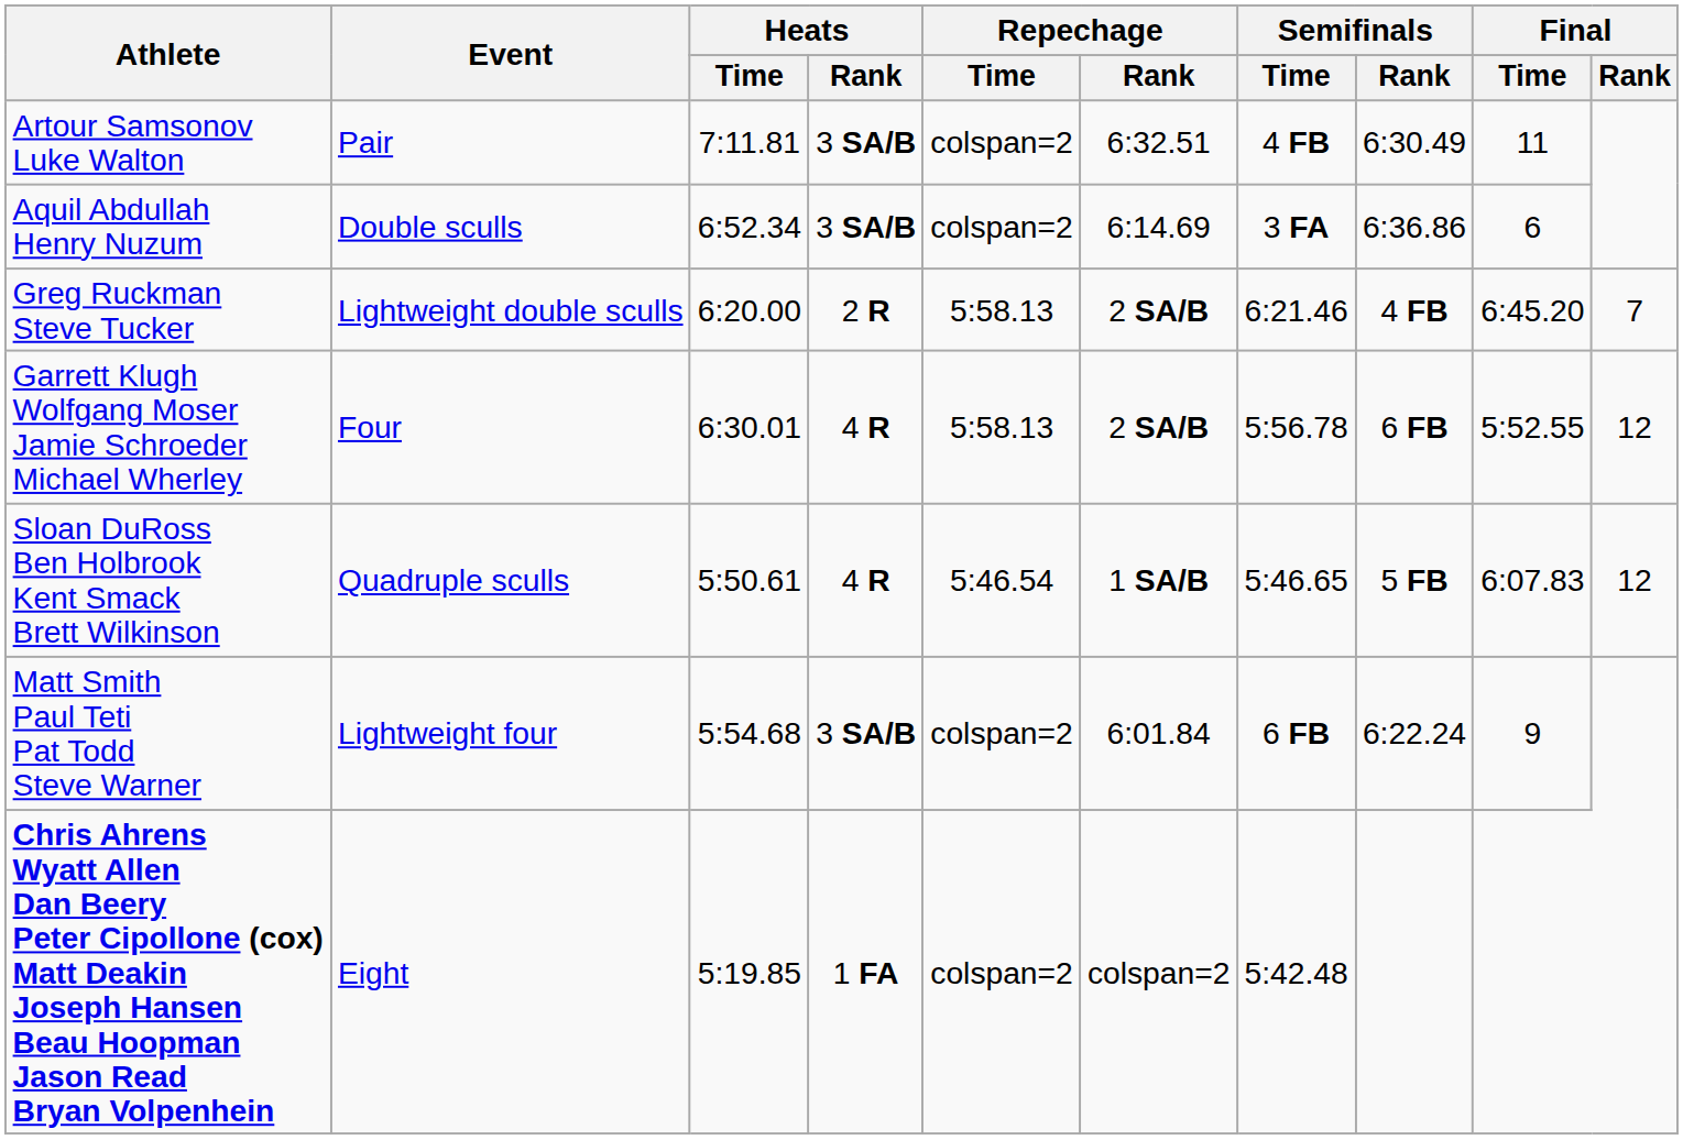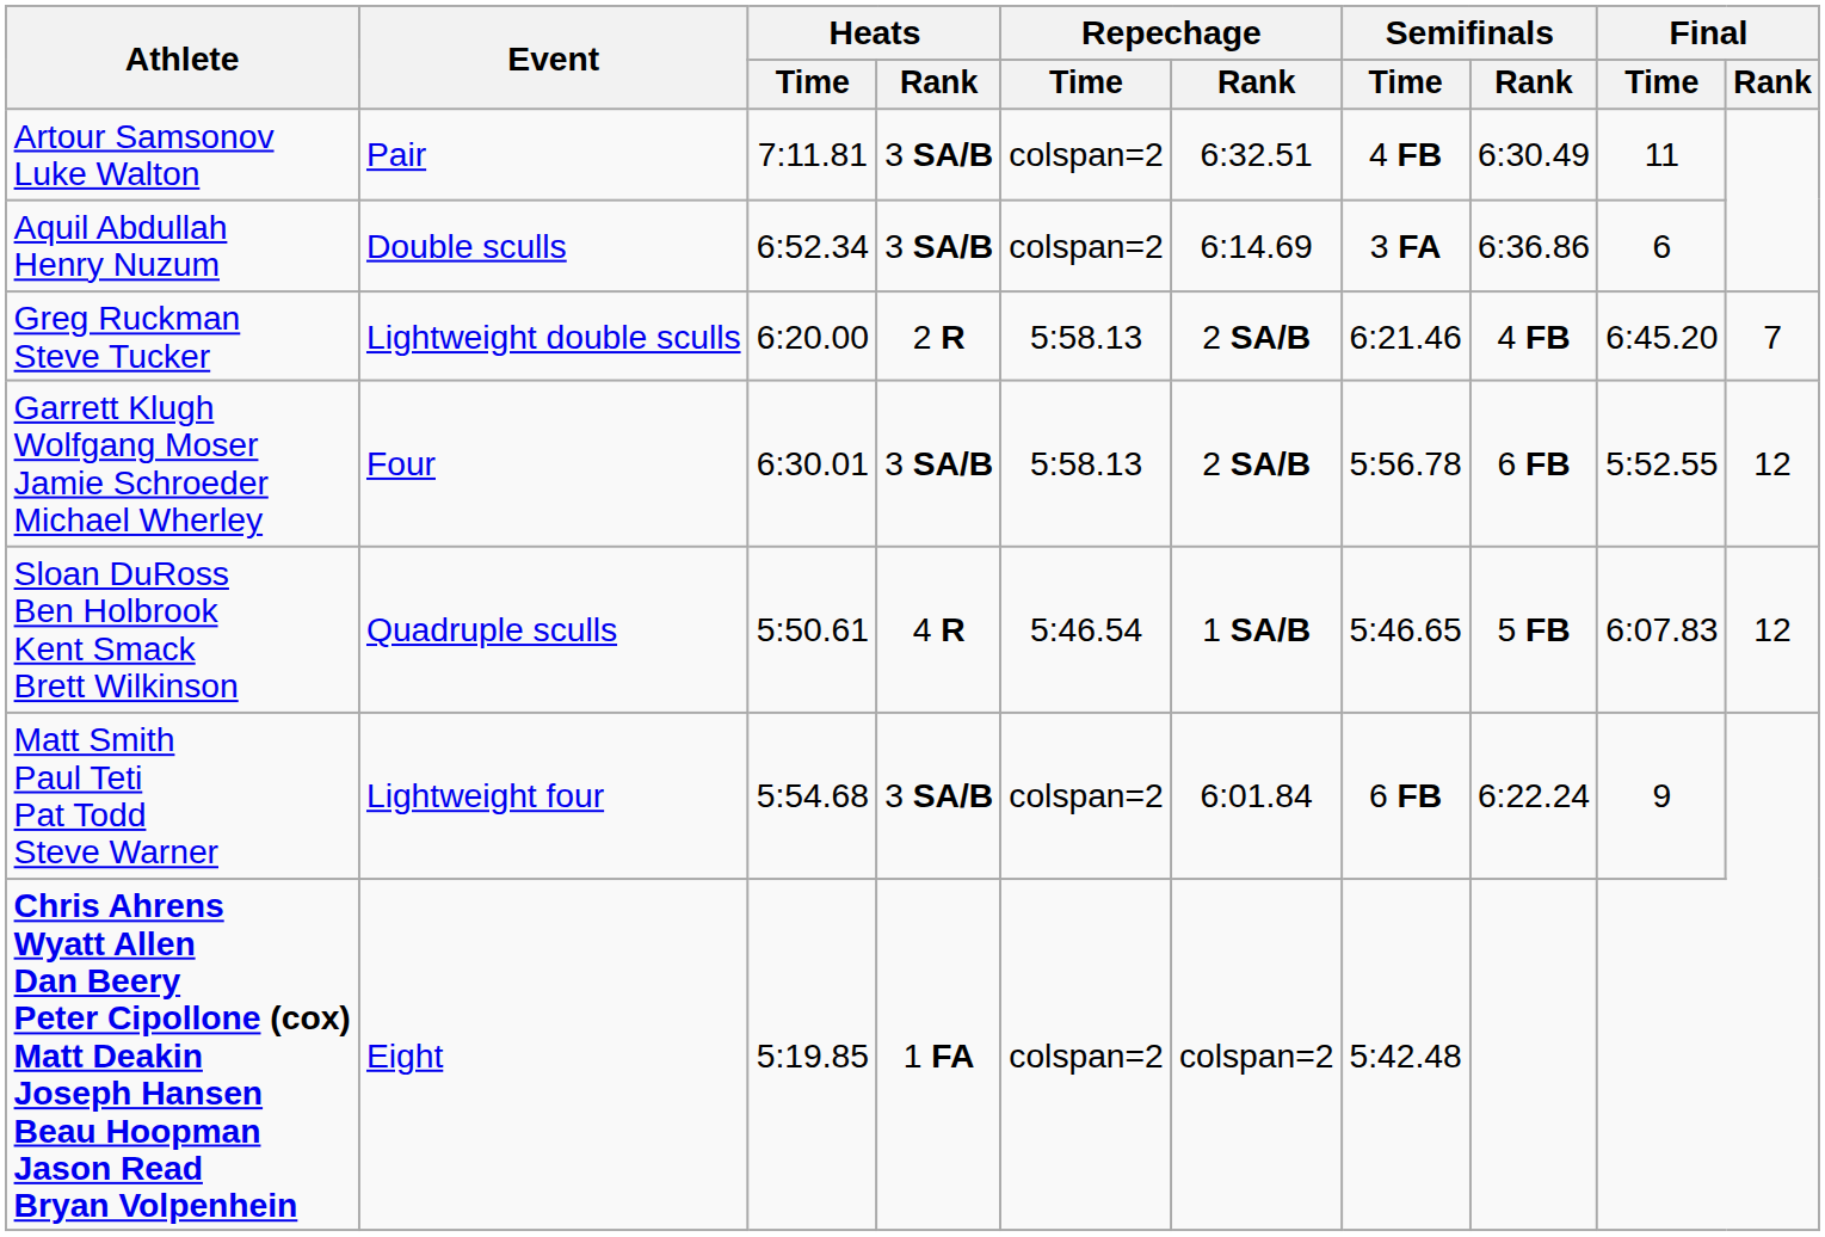Garrett Klugh Wolfgang Moser Jamie Schroeder Michael Wherley | Heats / Rank: 4 R -> 3 SA/B
